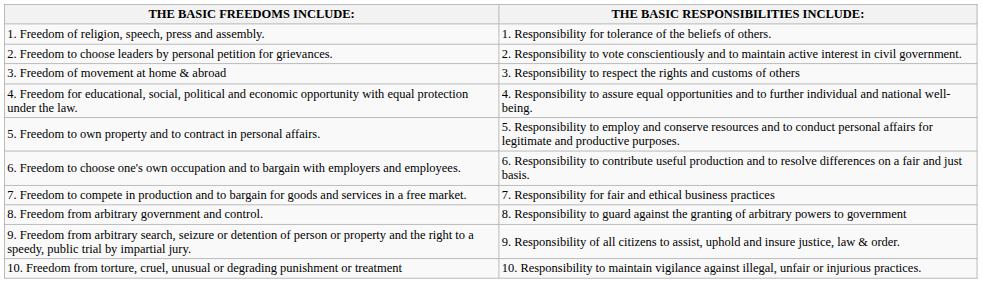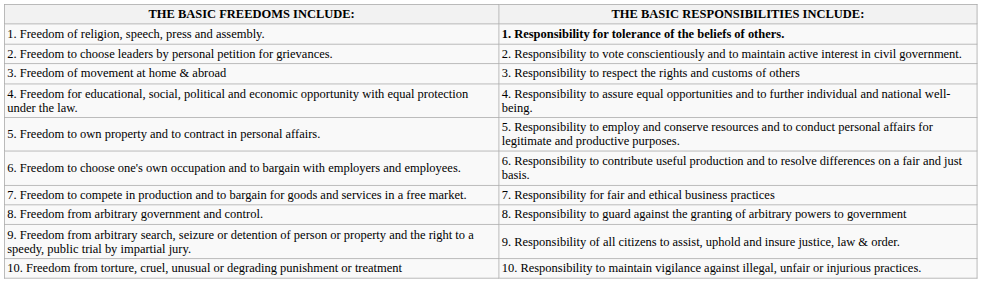1. Freedom of religion, speech, press and assembly. | THE BASIC RESPONSIBILITIES INCLUDE:: normal -> bold
